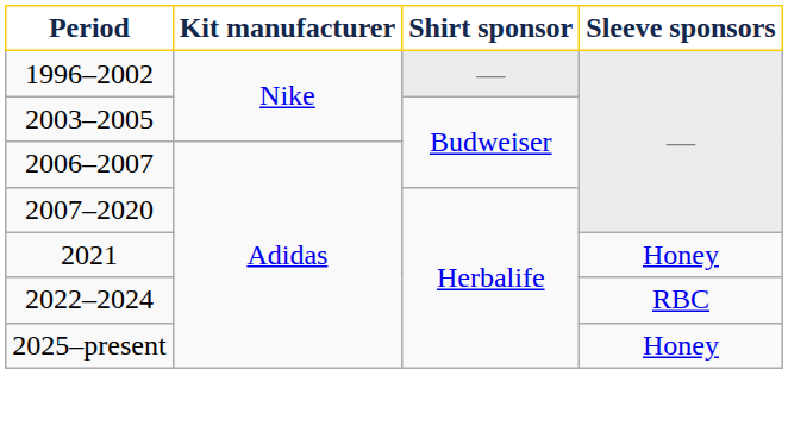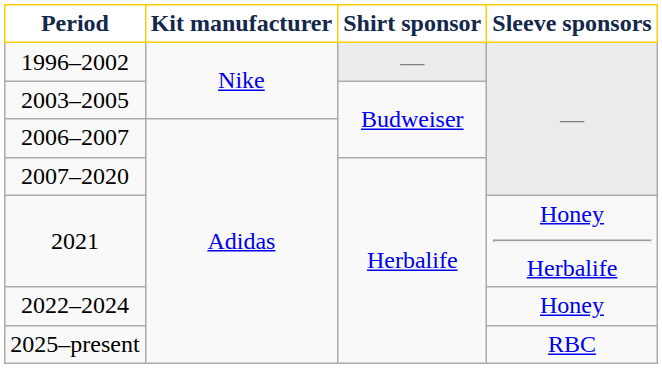2021 | Sleeve sponsors: Honey -> Honey Herbalife
2022–2024 | Sleeve sponsors: RBC -> Honey
2025–present | Sleeve sponsors: Honey -> RBC
